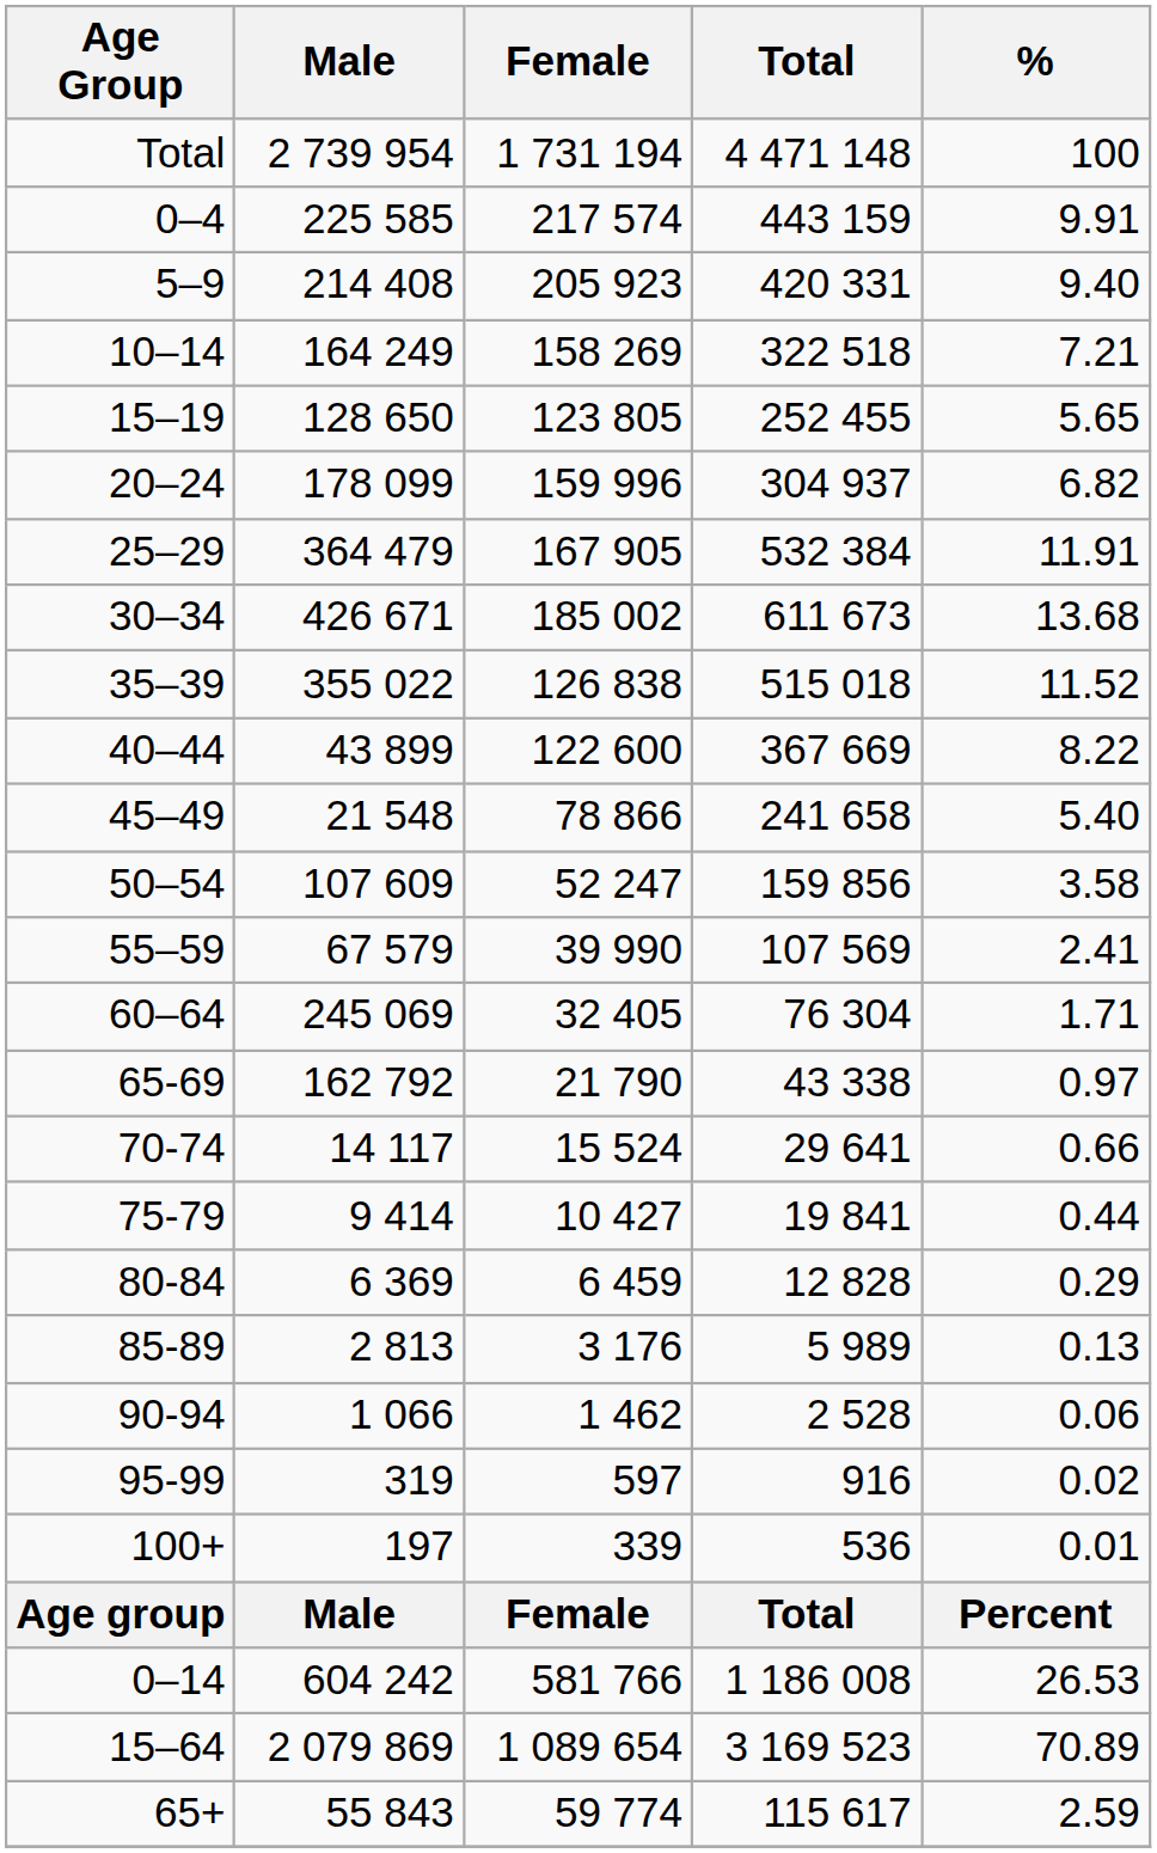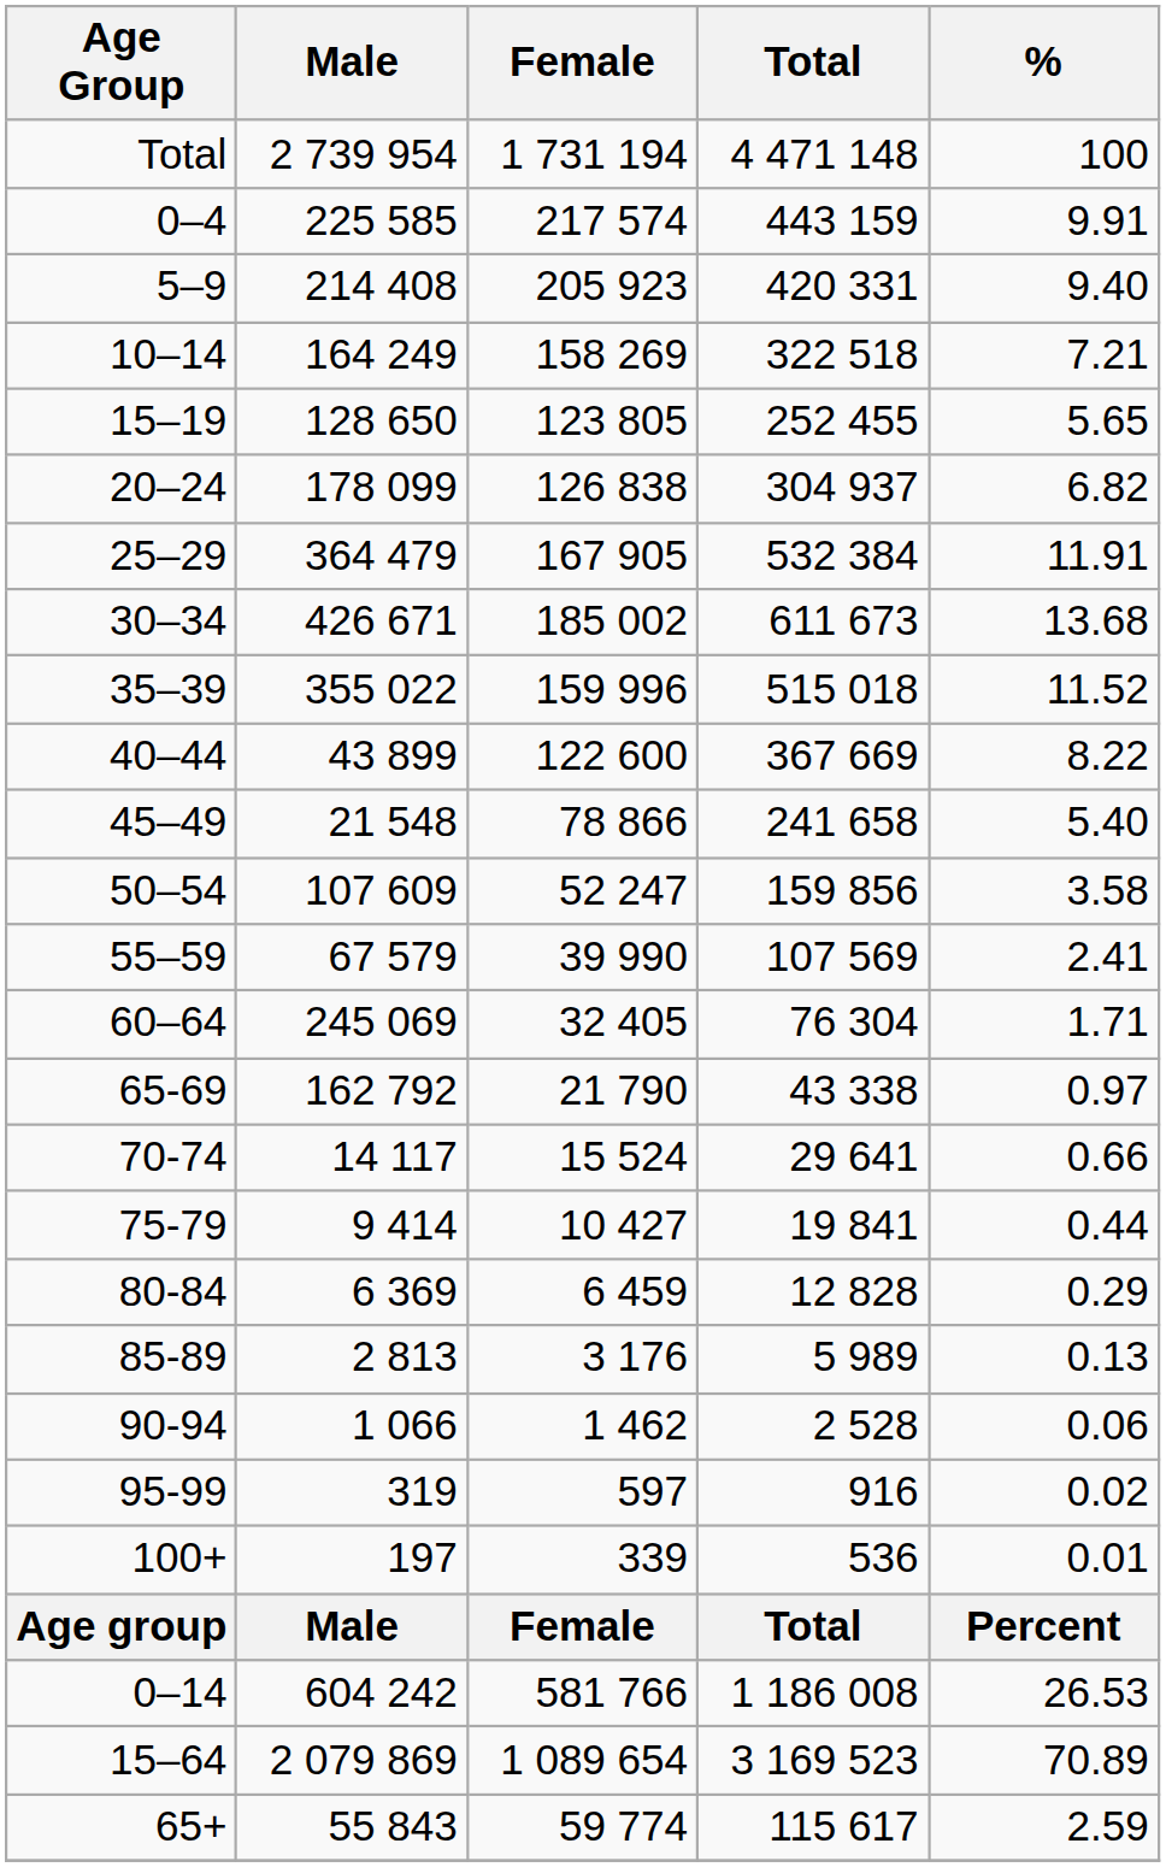20–24 | Female: 159 996 -> 126 838
35–39 | Female: 126 838 -> 159 996
